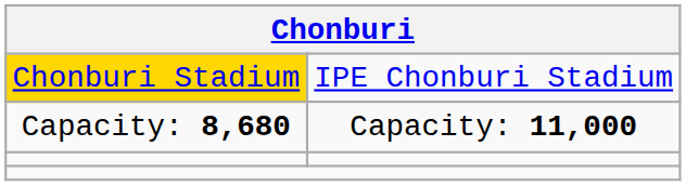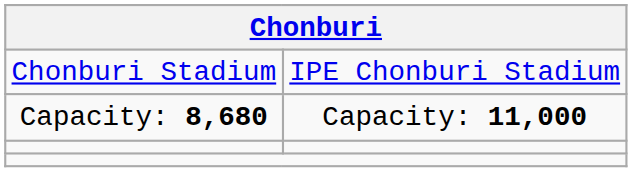row 2 | column 1: gold background -> no background
